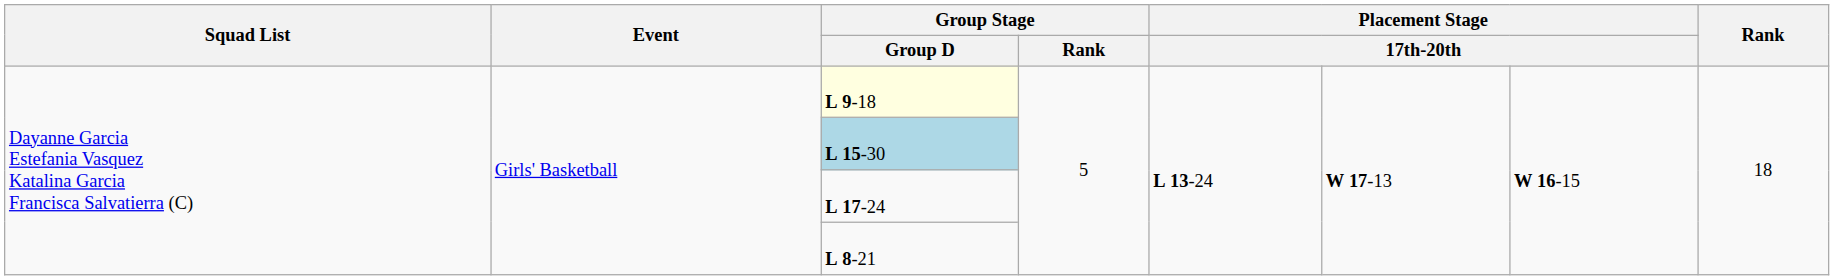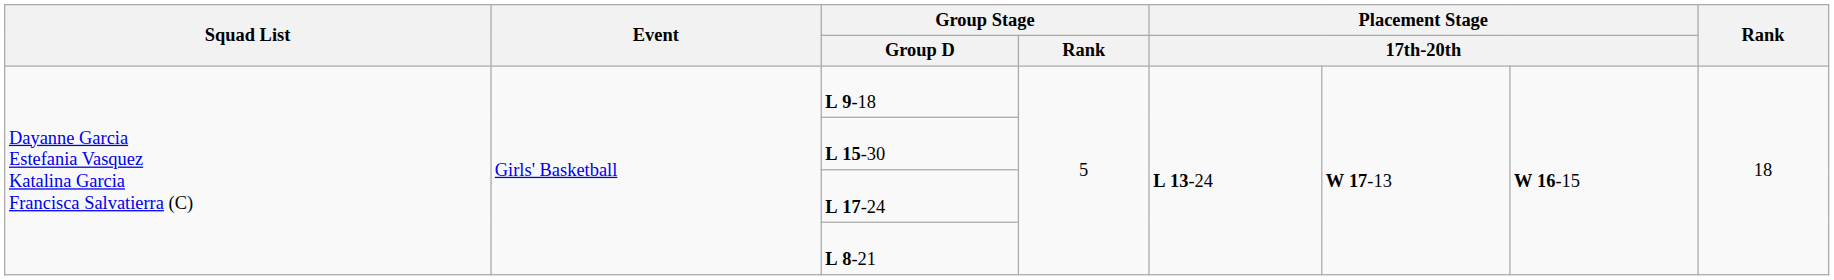L 9-18 | Group Stage / Group D: lightyellow background -> no background
L 15-30 | Group Stage / Group D: lightblue background -> no background
